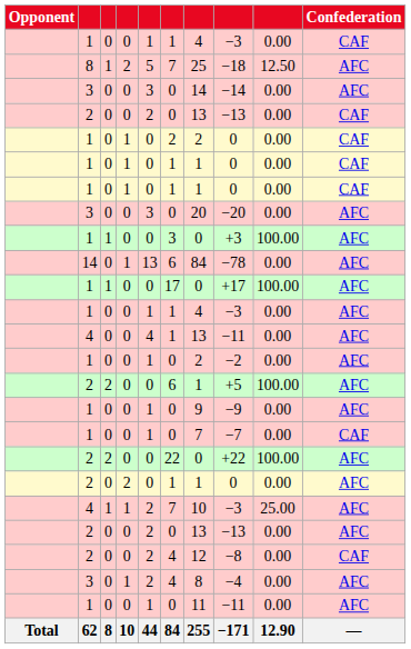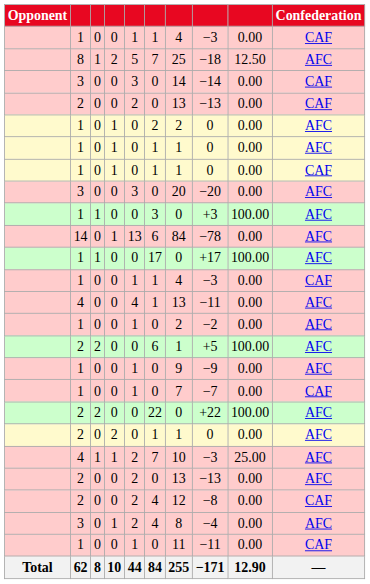row 4 | Confederation: AFC -> CAF
row 6 | Confederation: CAF -> AFC
row 7 | Confederation: CAF -> AFC
row 13 | Confederation: AFC -> CAF
row 25 | Confederation: AFC -> CAF
